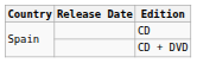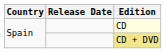CD | Edition: no background -> lightyellow background
CD + DVD | Edition: no background -> khaki background
